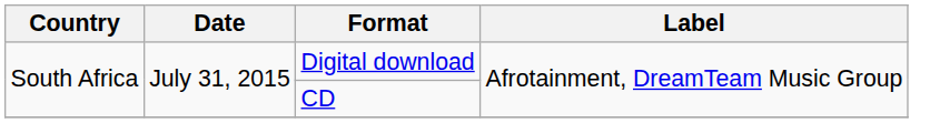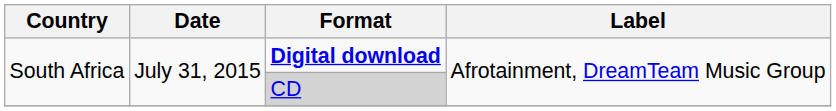Digital download | Format: normal -> bold
CD | Format: no background -> lightgrey background
